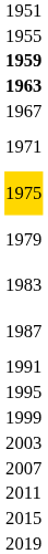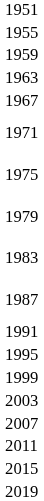1959 | column 1: bold -> normal
1963 | column 1: bold -> normal
1975 | column 1: gold background -> no background
